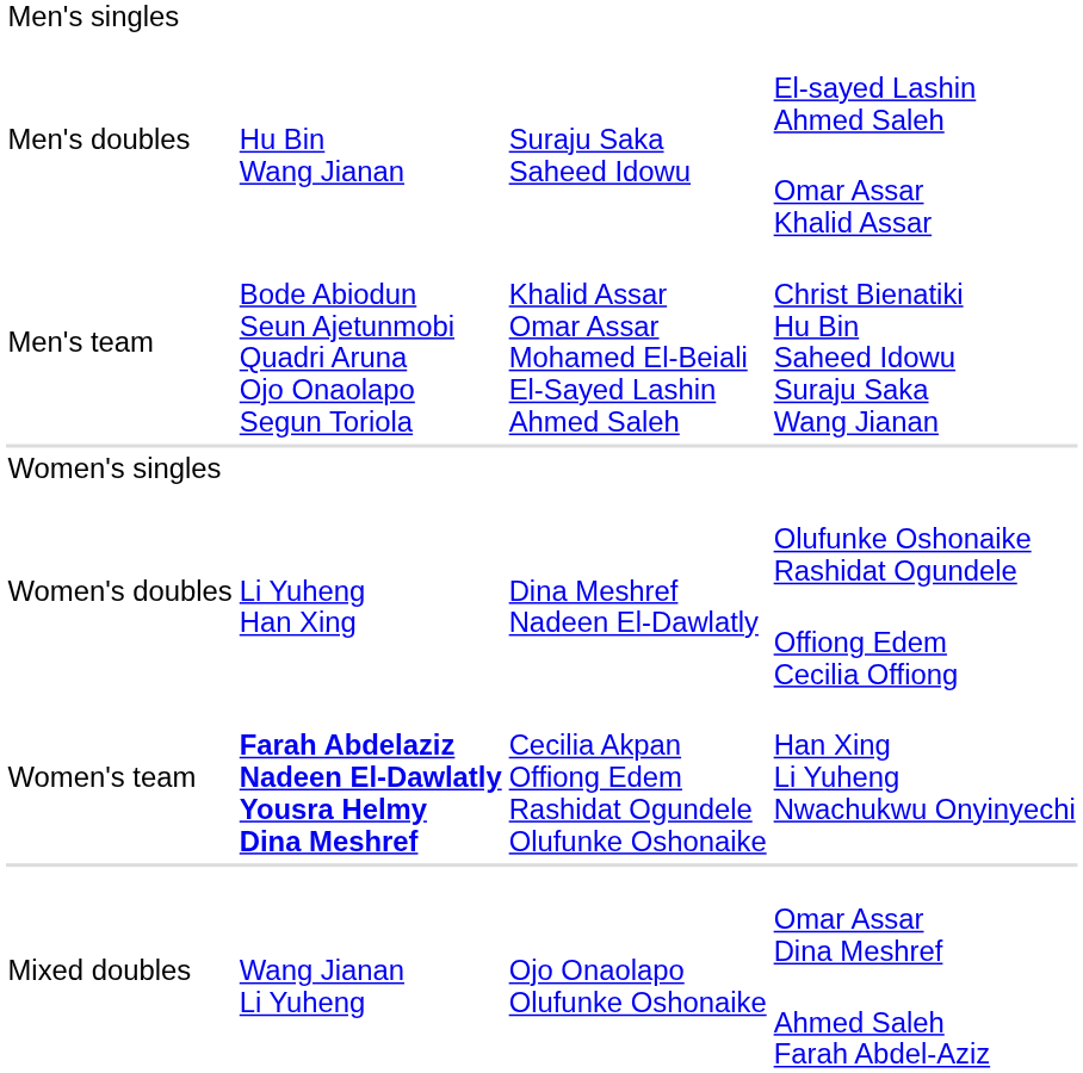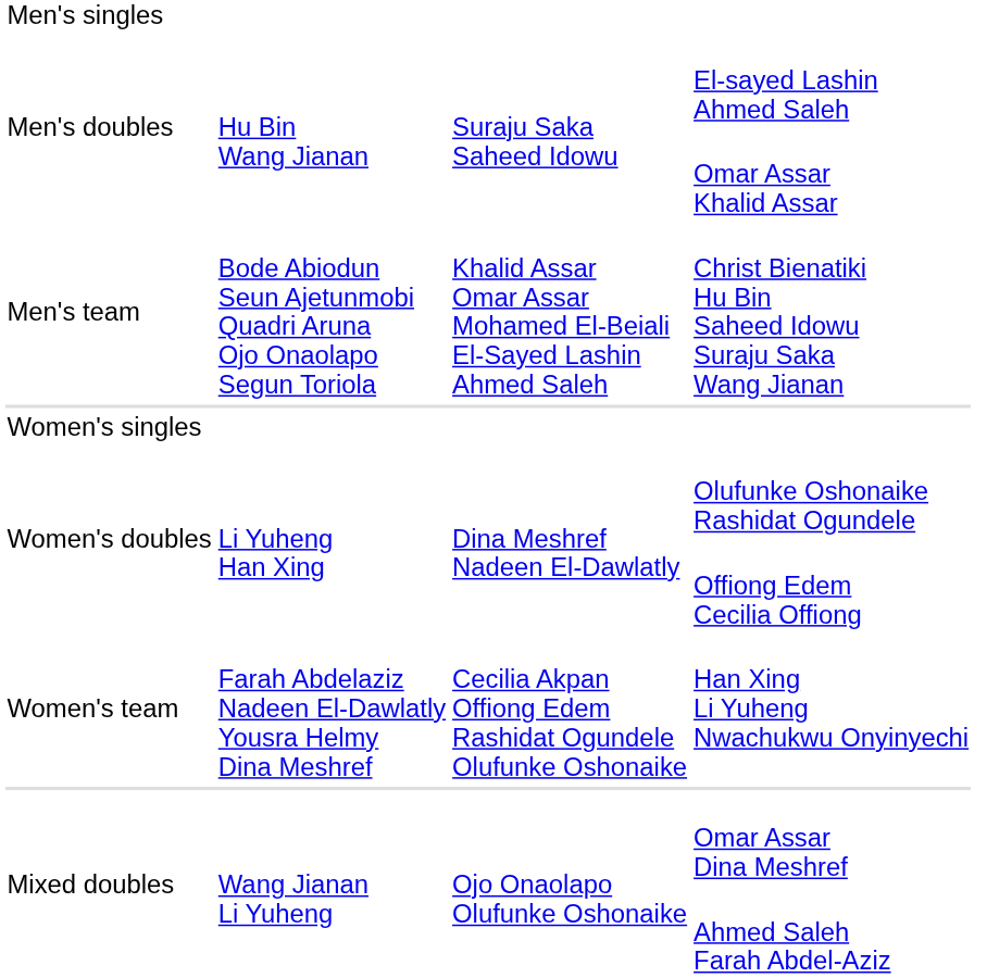Han Xing Li Yuheng Nwachukwu Onyinyechi | column 2: bold -> normal
